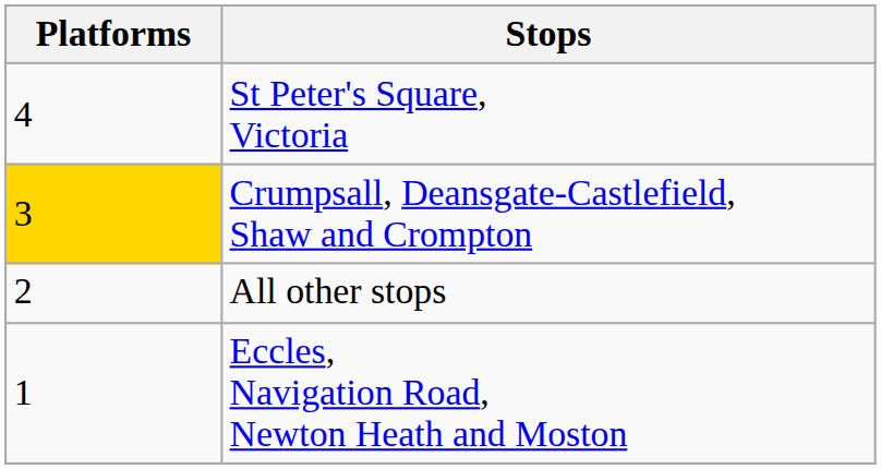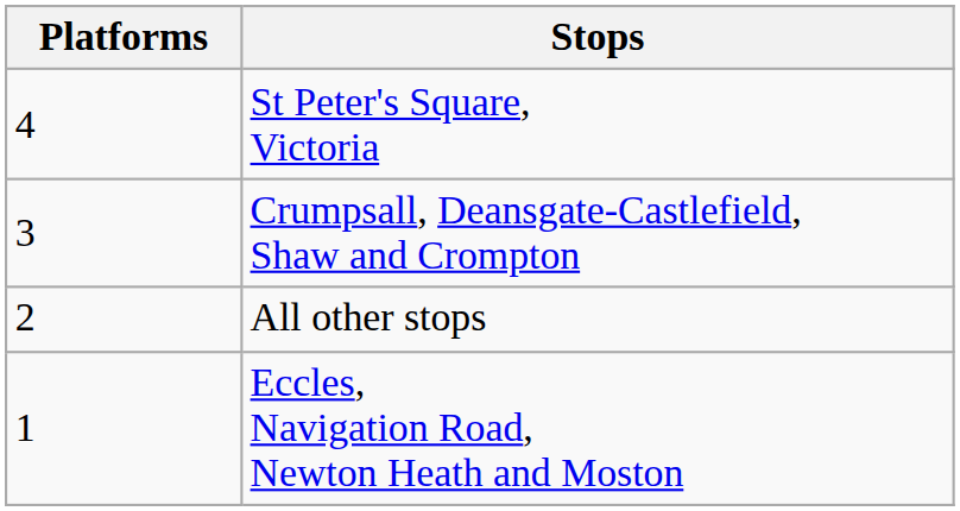Crumpsall, Deansgate-Castlefield, Shaw and Crompton | Platforms: gold background -> no background
